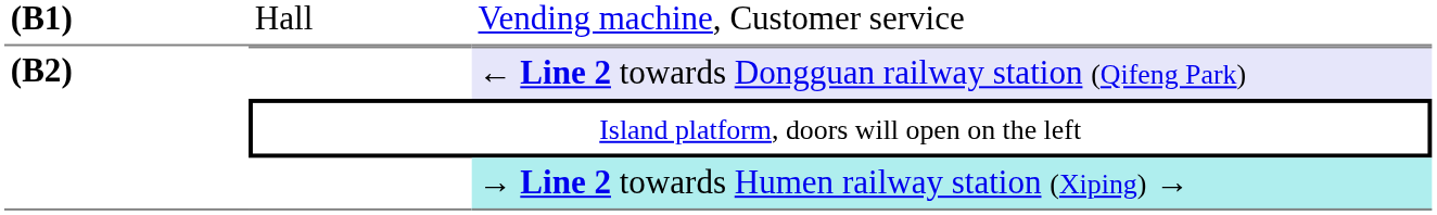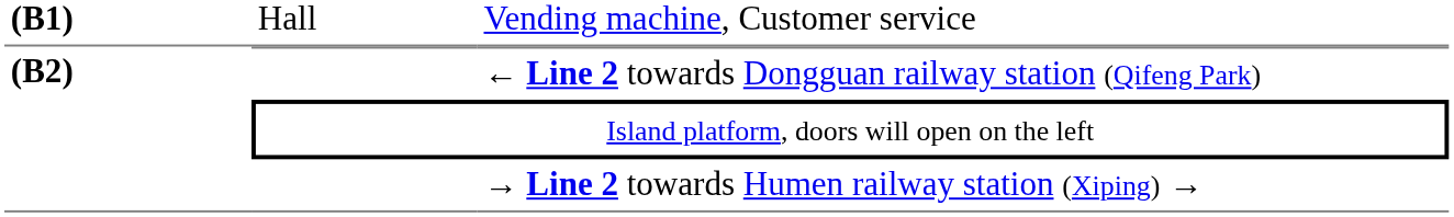← Line 2 towards Dongguan railway station (Qifeng Park) | column 3: lavender background -> no background
→ Line 2 towards Humen railway station (Xiping) → | column 3: paleturquoise background -> no background
